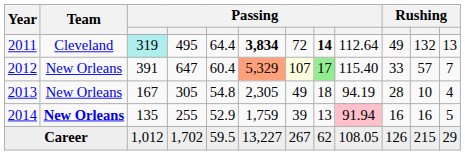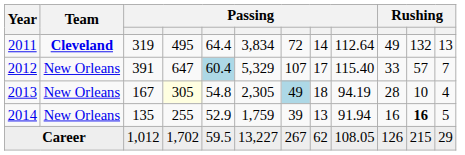2011 | Team: normal -> bold
2011 | column 3: paleturquoise background -> no background
2011 | column 6: bold -> normal
2011 | column 8: bold -> normal
2012 | column 5: no background -> lightblue background
2012 | column 6: lightsalmon background -> no background
2012 | column 7: lightyellow background -> no background
2012 | column 8: lightgreen background -> no background
2013 | column 4: no background -> lightyellow background
2013 | column 7: no background -> lightblue background
2014 | Team: bold -> normal
2014 | column 9: pink background -> no background
2014 | column 11: normal -> bold
